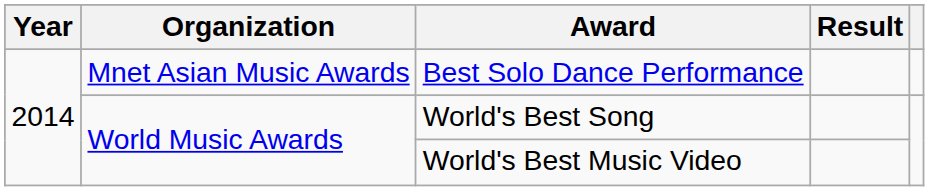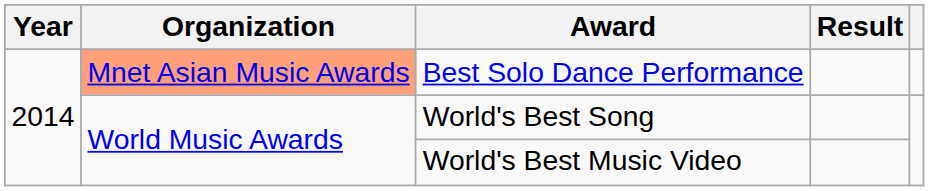Best Solo Dance Performance | Organization: no background -> lightsalmon background
